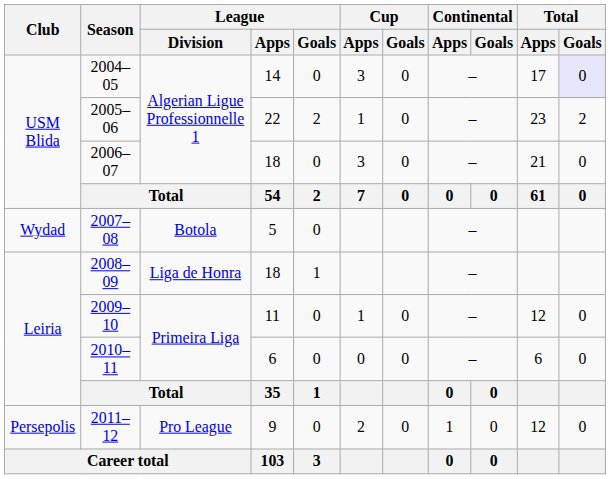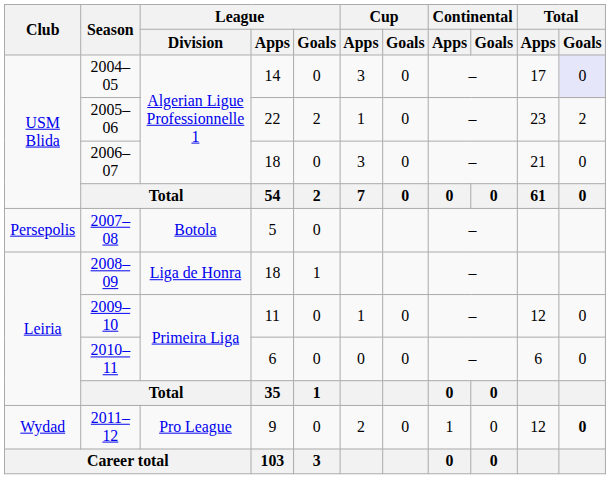2007–08 | Club: Wydad -> Persepolis
2011–12 | Club: Persepolis -> Wydad
2011–12 | Total / Goals: normal -> bold
